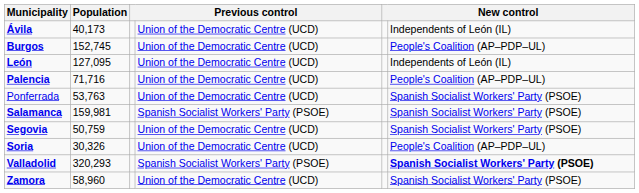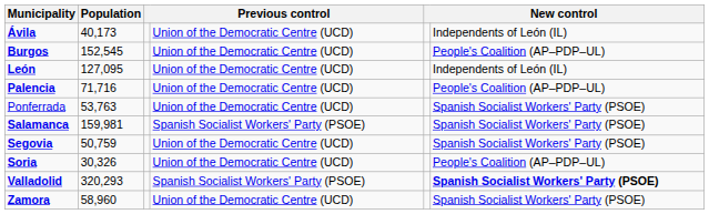Burgos | Population: 152,745 -> 152,545
